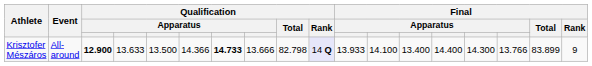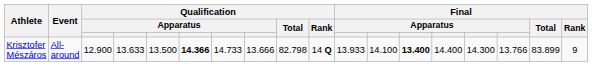row 4 | column 3: bold -> normal
row 4 | column 6: normal -> bold
row 4 | column 7: bold -> normal
row 4 | Qualification / Rank: lavender background -> no background
row 4 | column 13: normal -> bold
